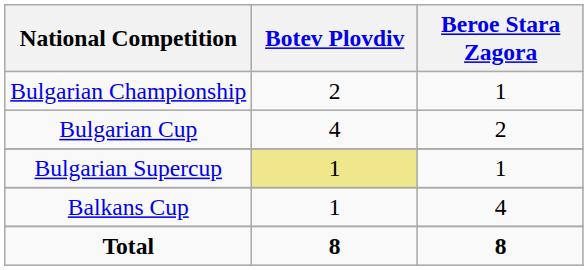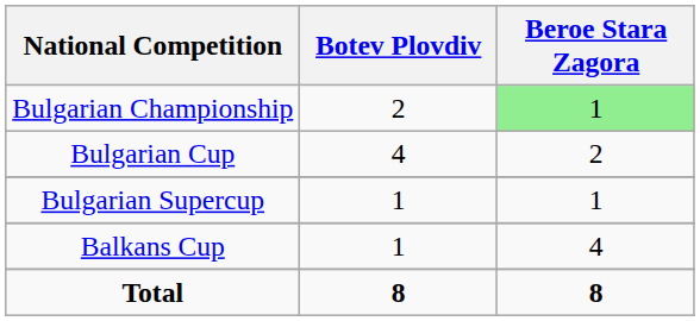Bulgarian Championship | Beroe Stara Zagora: no background -> lightgreen background
Bulgarian Supercup | Botev Plovdiv: khaki background -> no background
